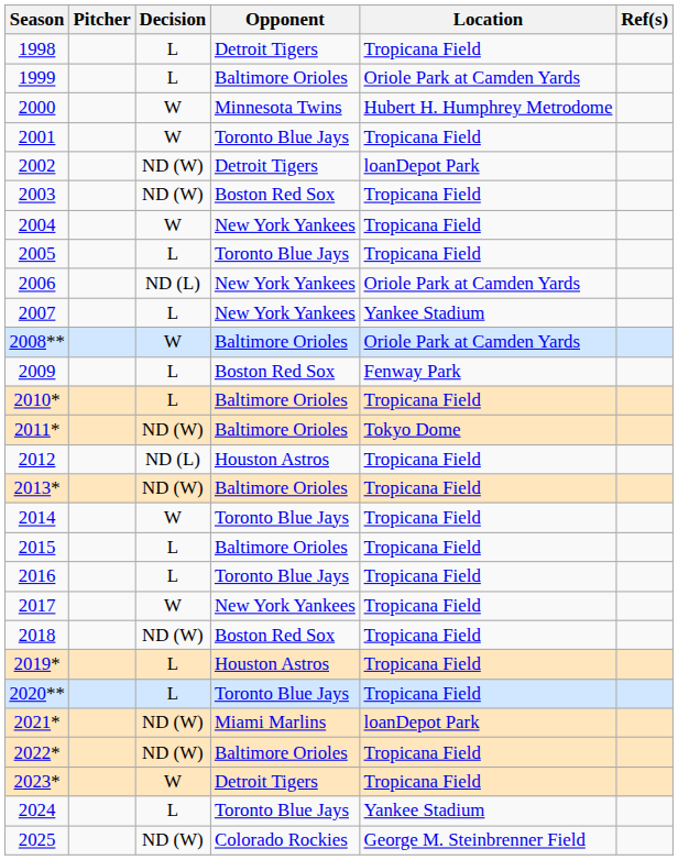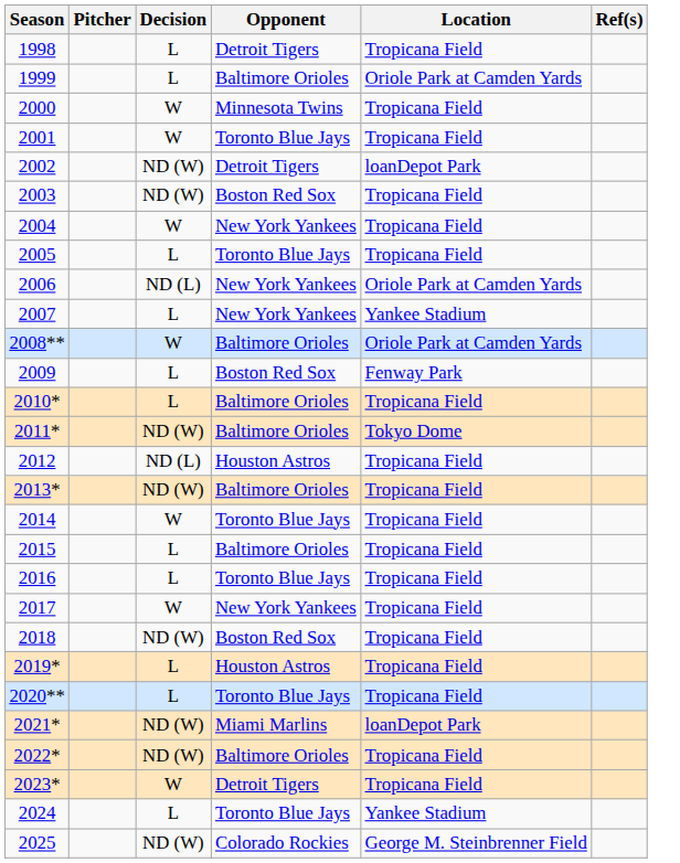2000 | Location: Hubert H. Humphrey Metrodome -> Tropicana Field
